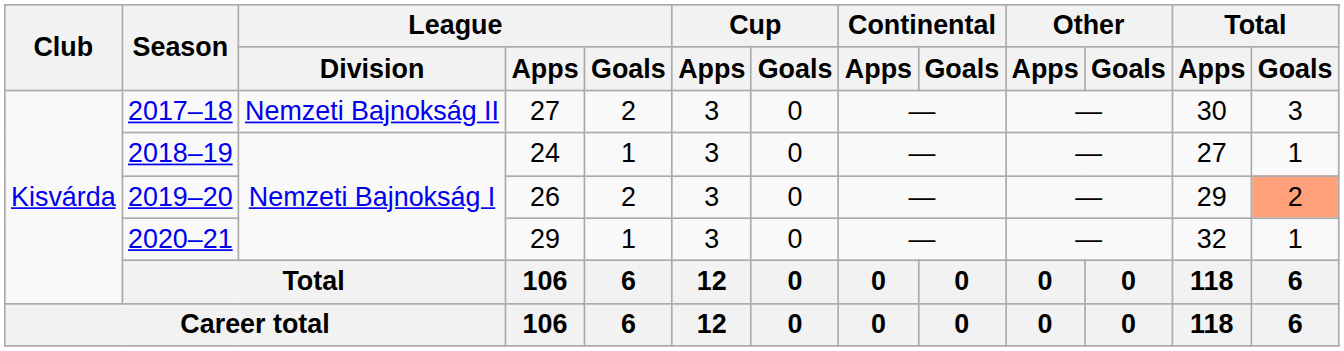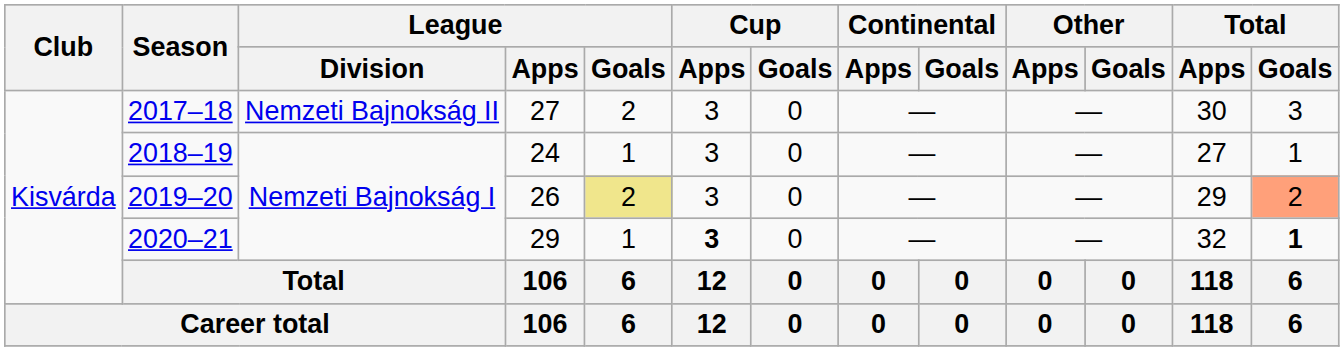2019–20 | League / Goals: no background -> khaki background
2020–21 | Cup / Apps: normal -> bold
2020–21 | Total / Goals: normal -> bold
